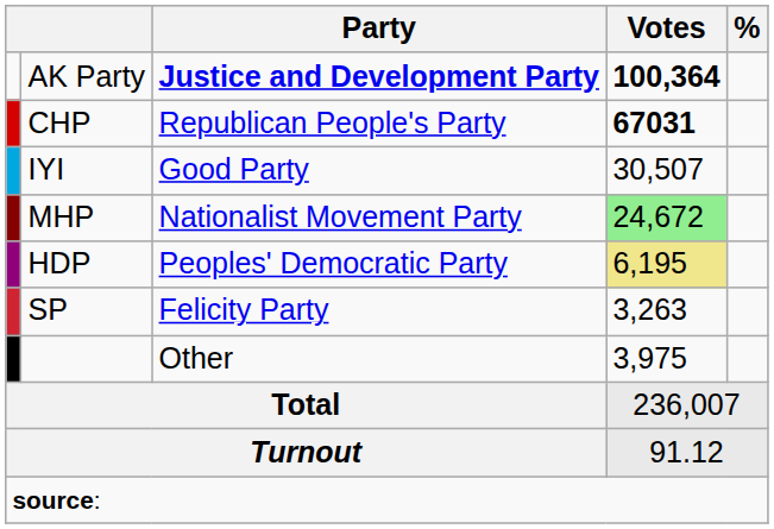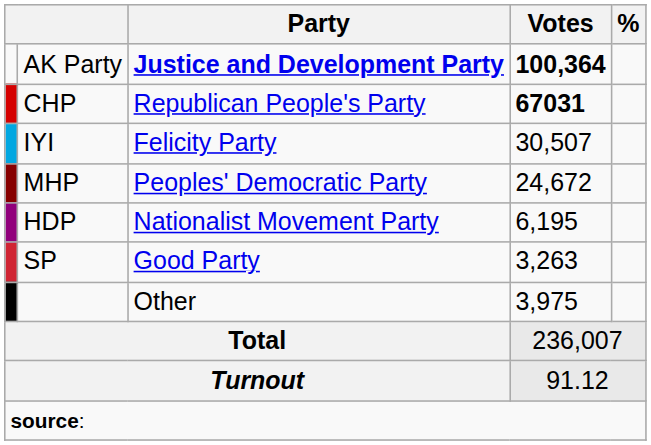IYI | Party: Good Party -> Felicity Party
MHP | Party: Nationalist Movement Party -> Peoples' Democratic Party
MHP | Votes: lightgreen background -> no background
HDP | Party: Peoples' Democratic Party -> Nationalist Movement Party
HDP | Votes: khaki background -> no background
SP | Party: Felicity Party -> Good Party
